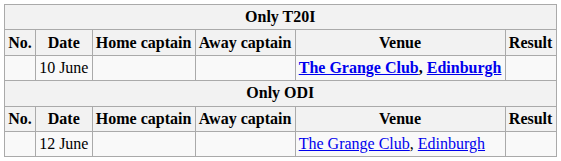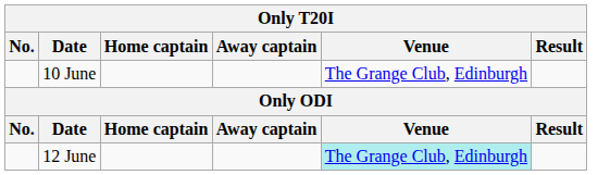10 June | Venue: bold -> normal
12 June | Venue: no background -> paleturquoise background
